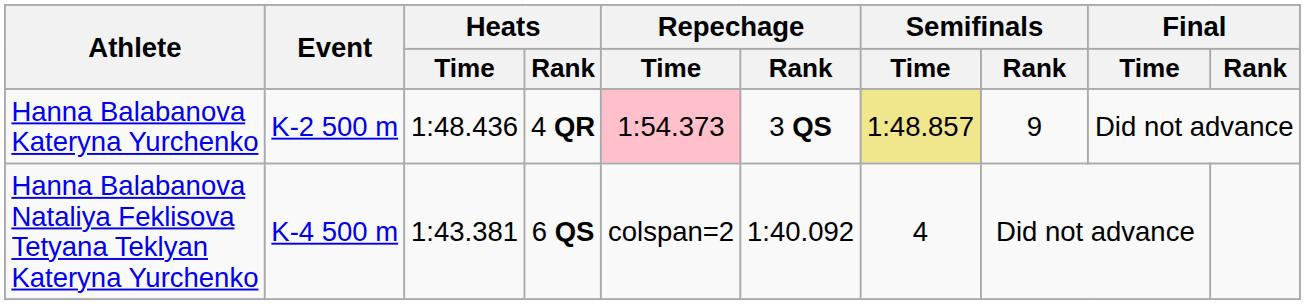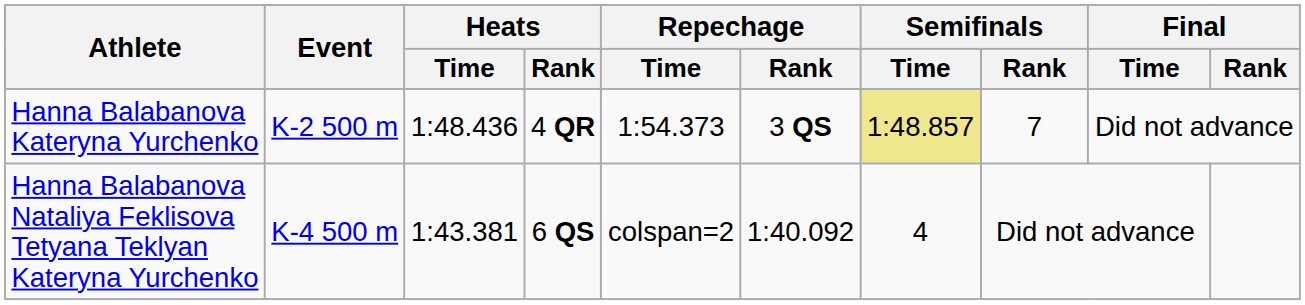Hanna Balabanova Kateryna Yurchenko | Repechage / Time: pink background -> no background
Hanna Balabanova Kateryna Yurchenko | Semifinals / Rank: 9 -> 7
